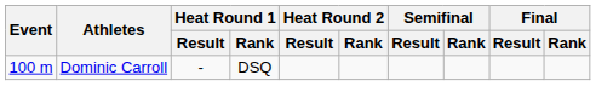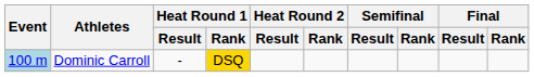Dominic Carroll | Event: no background -> lightblue background
Dominic Carroll | Heat Round 1 / Rank: no background -> gold background
